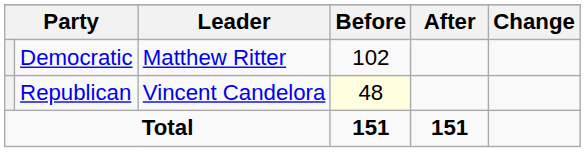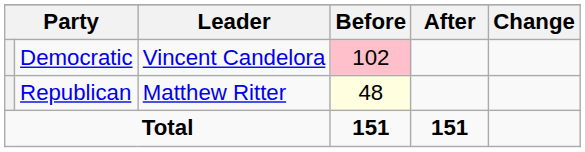Democratic | Leader: Matthew Ritter -> Vincent Candelora
Democratic | Before: no background -> pink background
Republican | Leader: Vincent Candelora -> Matthew Ritter
